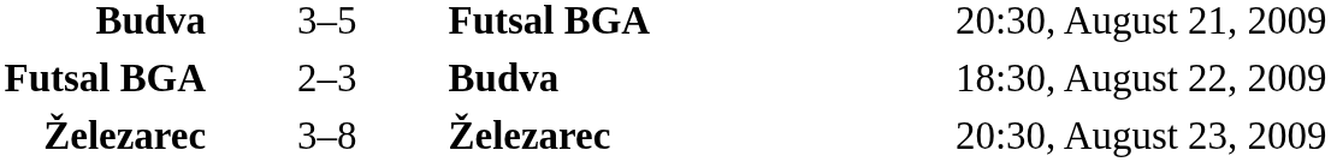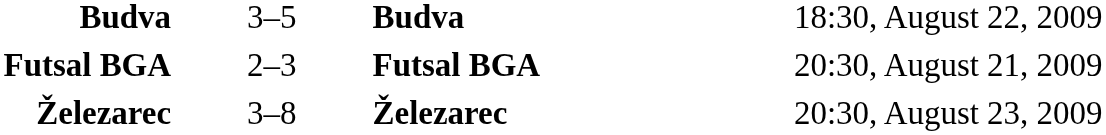row 1 | column 3: Futsal BGA -> Budva
row 1 | column 4: 20:30, August 21, 2009 -> 18:30, August 22, 2009
row 2 | column 3: Budva -> Futsal BGA
row 2 | column 4: 18:30, August 22, 2009 -> 20:30, August 21, 2009
